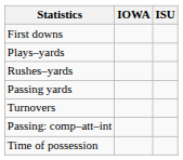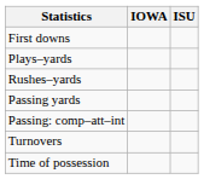rows swapped: Passing: comp–att–int <-> Turnovers
